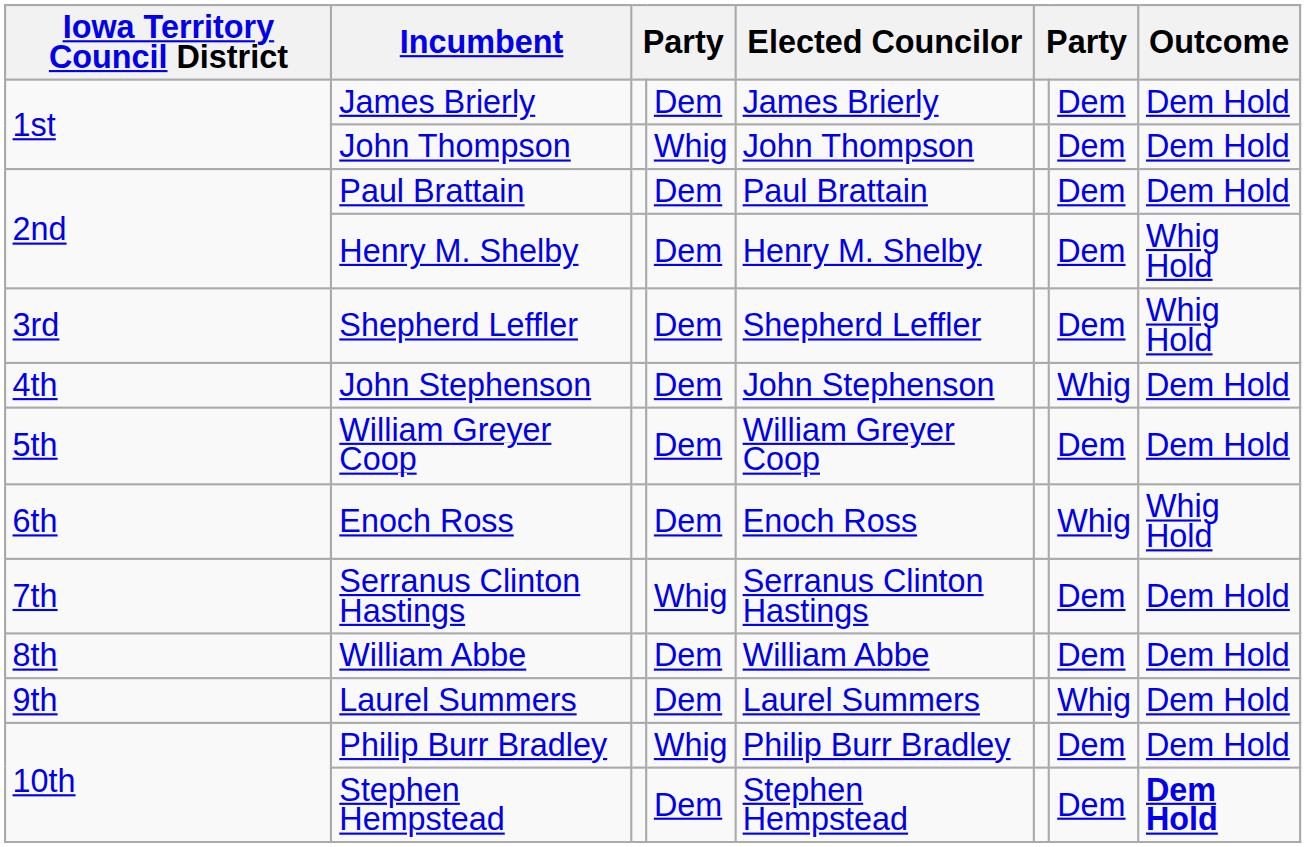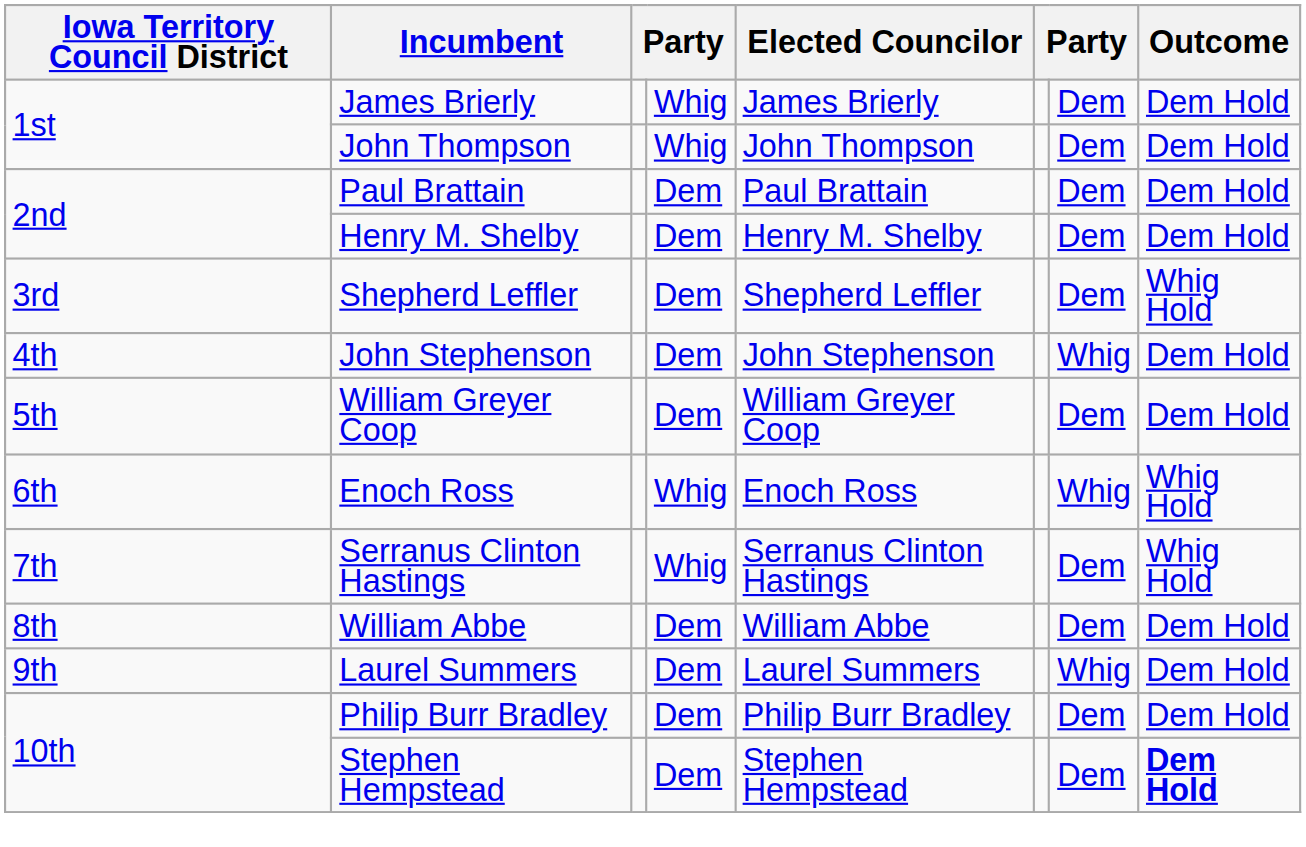row 2 | column 4: Dem -> Whig
row 5 | Outcome: Whig Hold -> Dem Hold
row 9 | column 4: Dem -> Whig
row 10 | Outcome: Dem Hold -> Whig Hold
row 13 | column 4: Whig -> Dem
